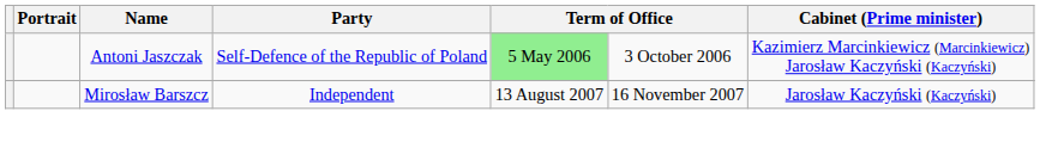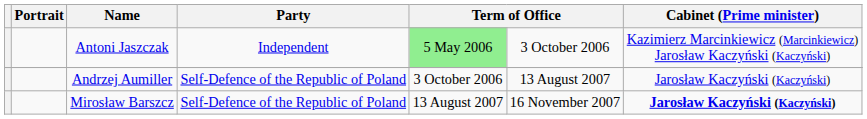Antoni Jaszczak | Party: Self-Defence of the Republic of Poland -> Independent
+ row: Andrzej Aumiller | Self-Defence of the Republic of Poland | 3 October 2006 | 13 August 2007 | Jarosław Kaczyński (Kaczyński)
Mirosław Barszcz | Party: Independent -> Self-Defence of the Republic of Poland
Mirosław Barszcz | Cabinet (Prime minister): normal -> bold
